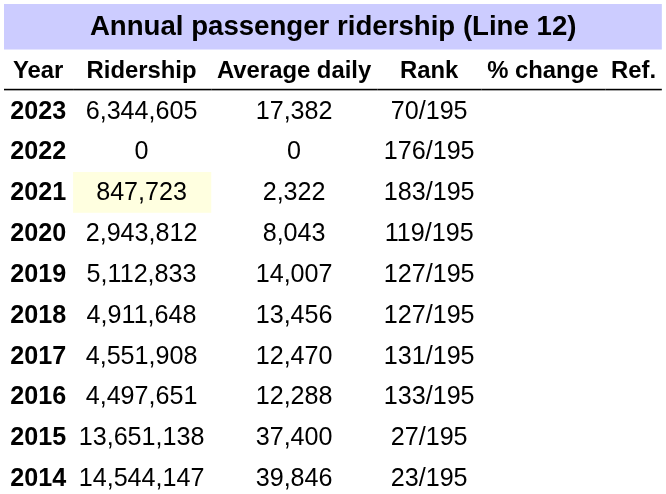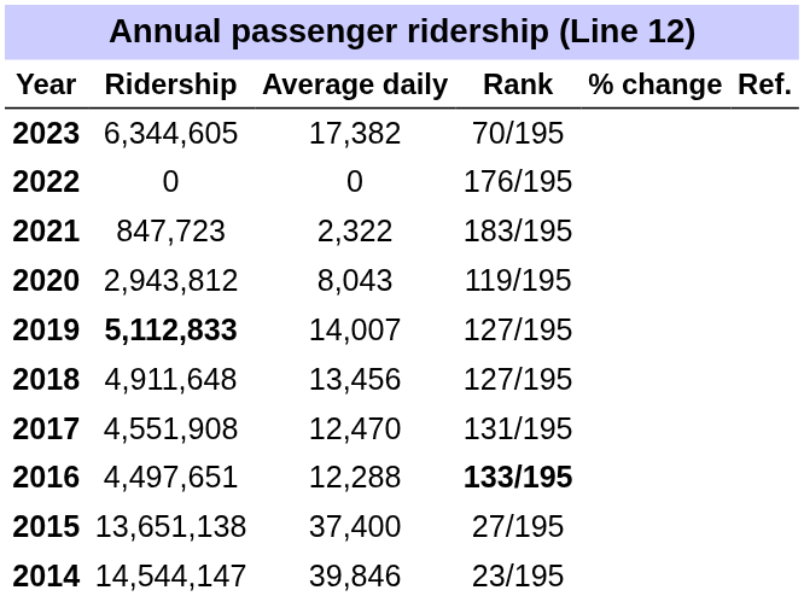2021 | Ridership: lightyellow background -> no background
2019 | Ridership: normal -> bold
2016 | Rank: normal -> bold
